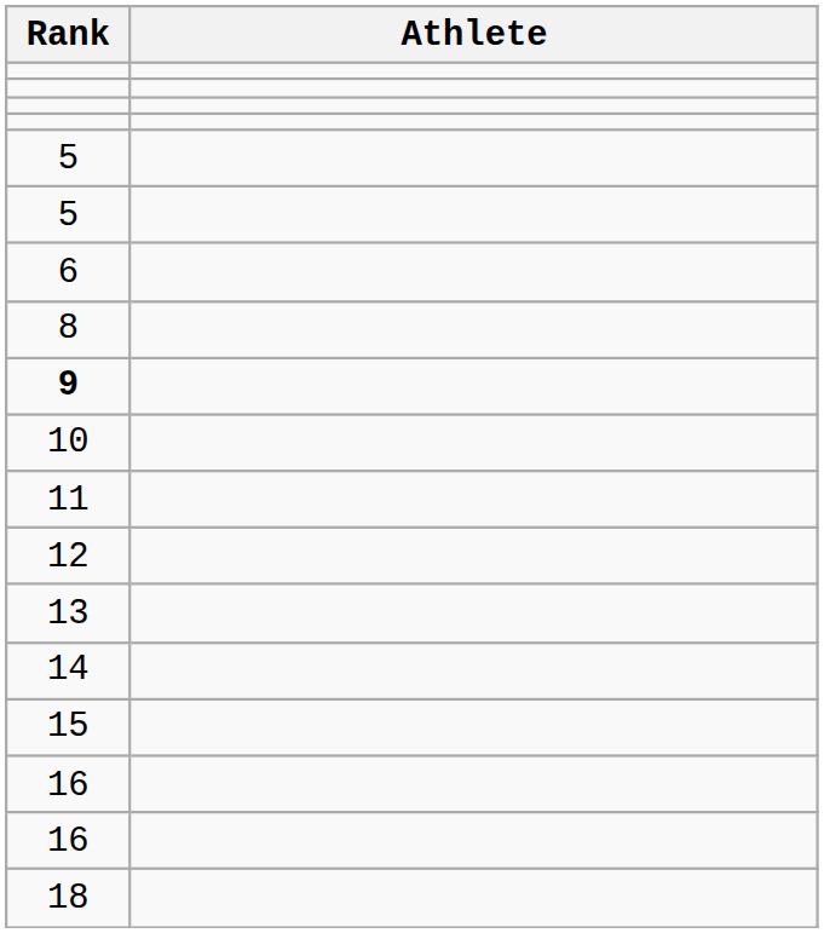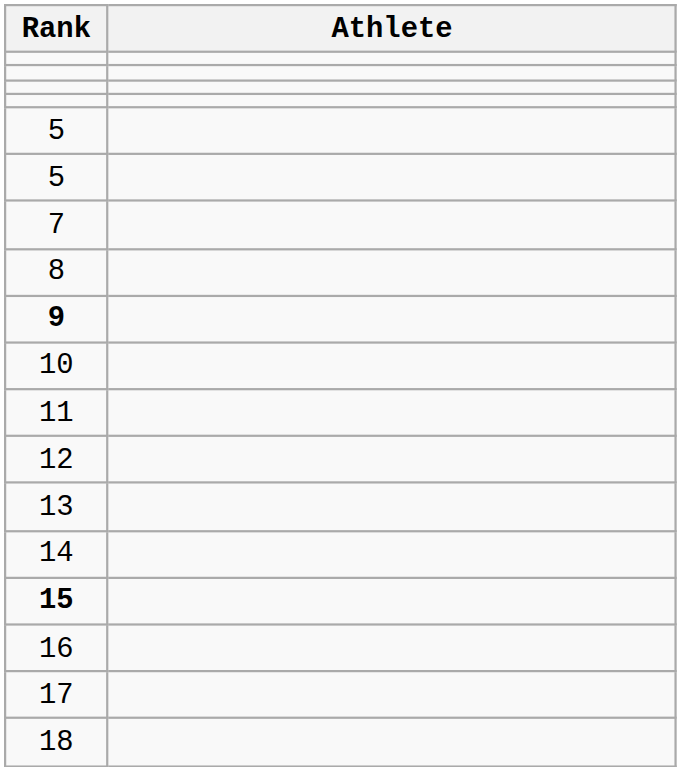row 8 | Rank: 6 -> 7
row 16 | Rank: normal -> bold
row 18 | Rank: 16 -> 17
